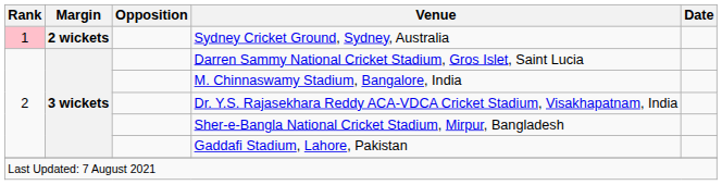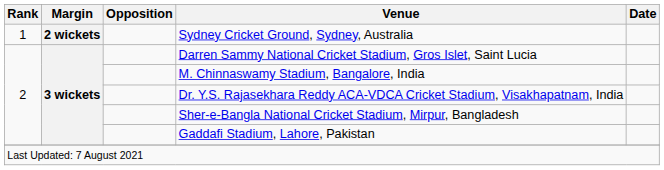Sydney Cricket Ground, Sydney, Australia | Rank: pink background -> no background
